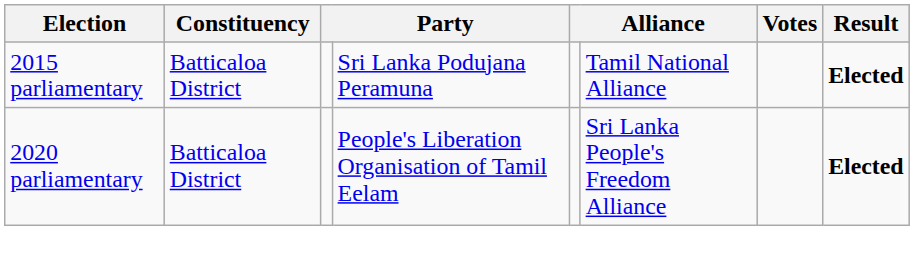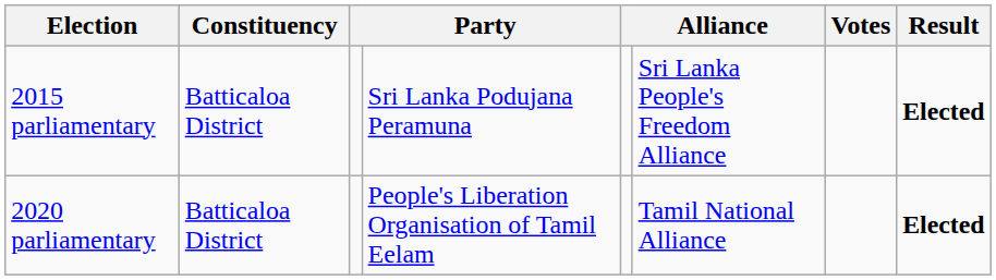2015 parliamentary | column 6: Tamil National Alliance -> Sri Lanka People's Freedom Alliance
2020 parliamentary | column 6: Sri Lanka People's Freedom Alliance -> Tamil National Alliance
